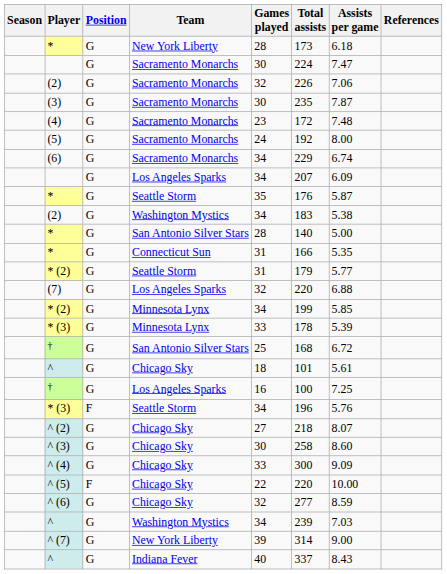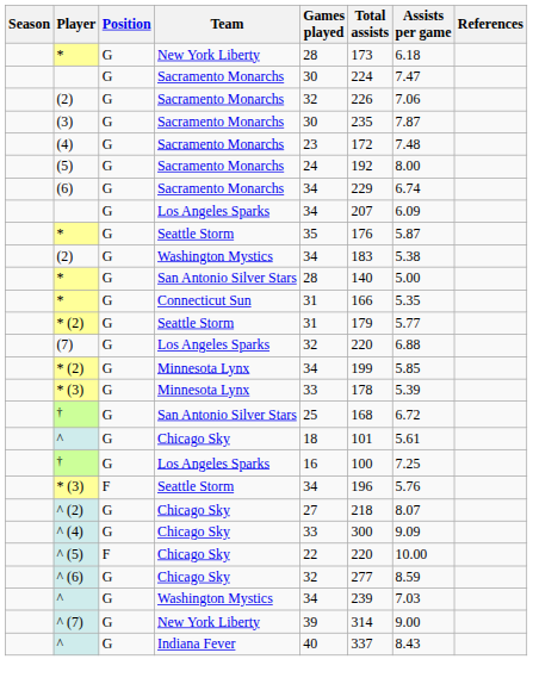- row: ^ (3) | G | Chicago Sky | 30 | 258 | 8.60
